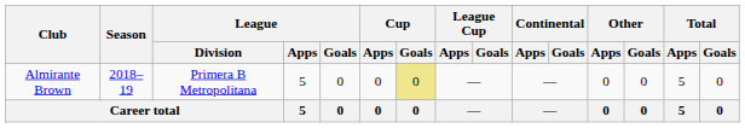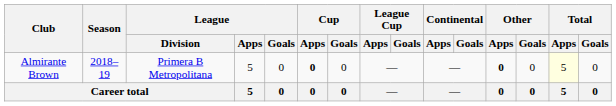Almirante Brown | Cup / Apps: normal -> bold
Almirante Brown | Cup / Goals: khaki background -> no background
Almirante Brown | Other / Apps: normal -> bold
Almirante Brown | Total / Apps: no background -> lightyellow background
